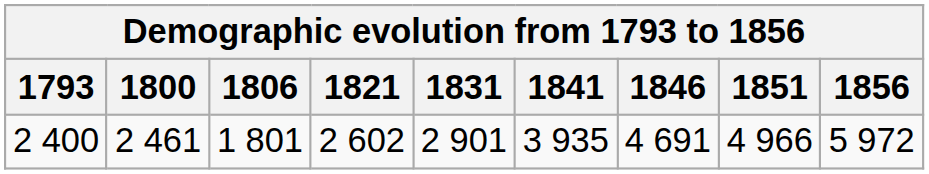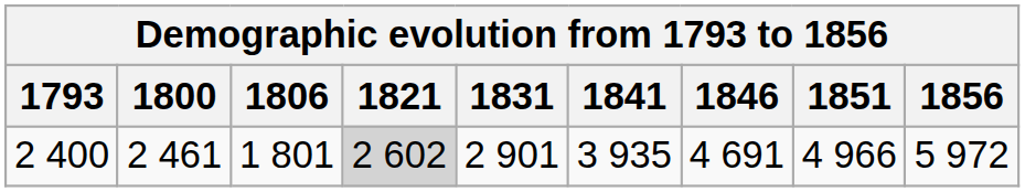2 400 | 1821: no background -> lightgrey background
